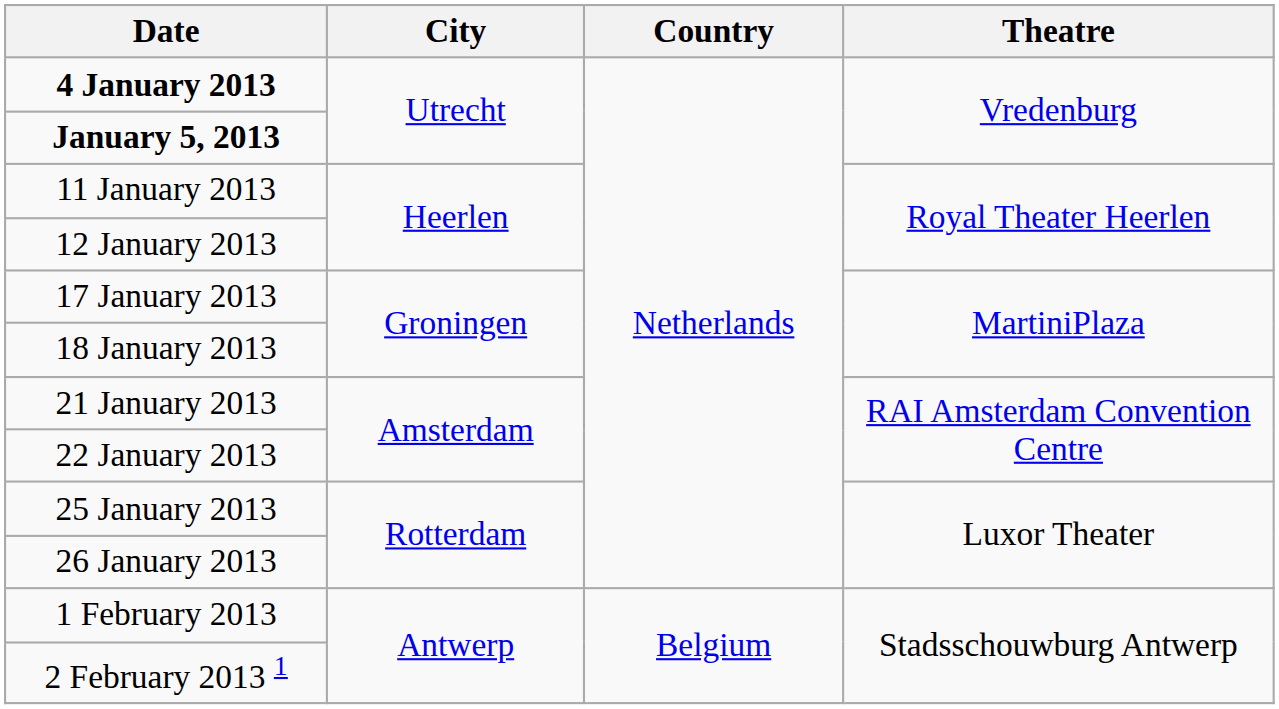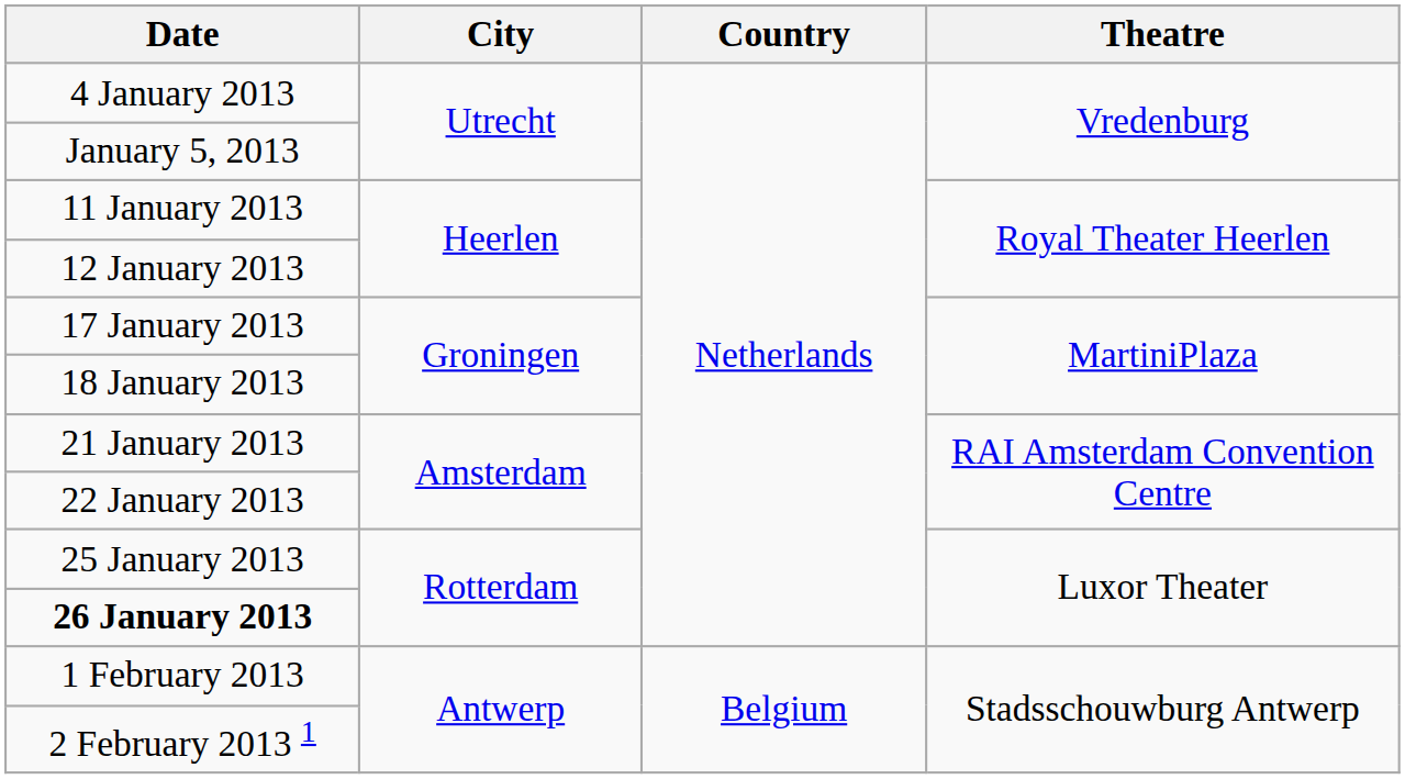4 January 2013 | Date: bold -> normal
January 5, 2013 | Date: bold -> normal
26 January 2013 | Date: normal -> bold
